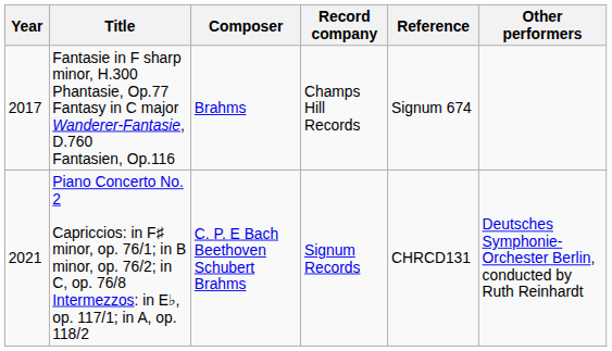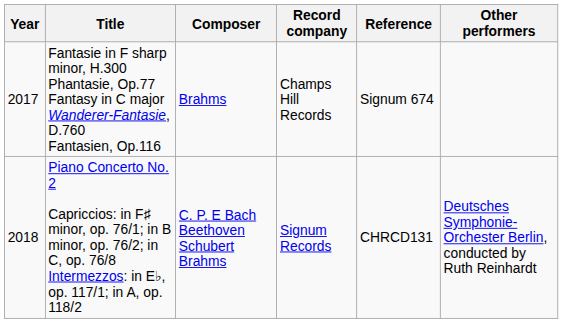row 3 | Year: 2021 -> 2018
